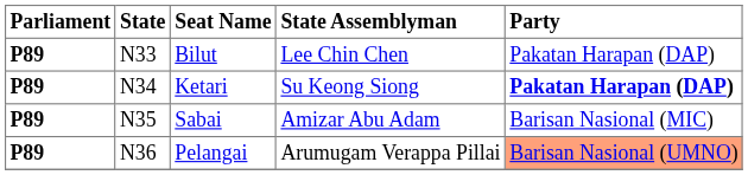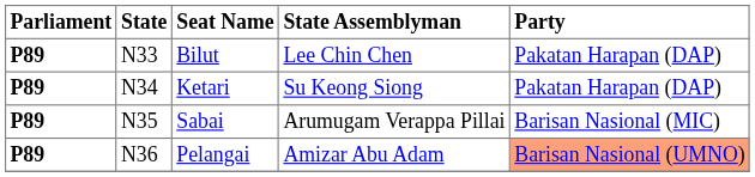Ketari | Party: bold -> normal
Sabai | State Assemblyman: Amizar Abu Adam -> Arumugam Verappa Pillai
Pelangai | State Assemblyman: Arumugam Verappa Pillai -> Amizar Abu Adam
